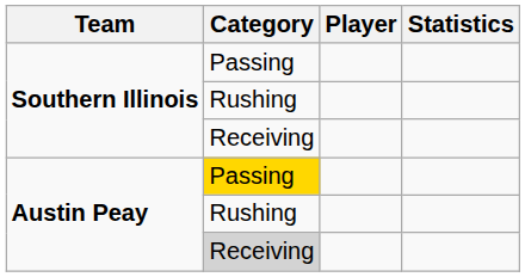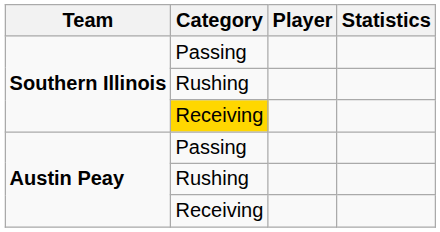Southern Illinois / Receiving | Category: no background -> gold background
Austin Peay / Passing | Category: gold background -> no background
Austin Peay / Receiving | Category: lightgrey background -> no background
